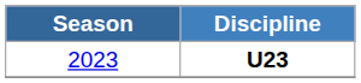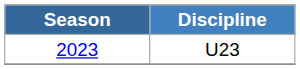2023 | column 2: bold -> normal
